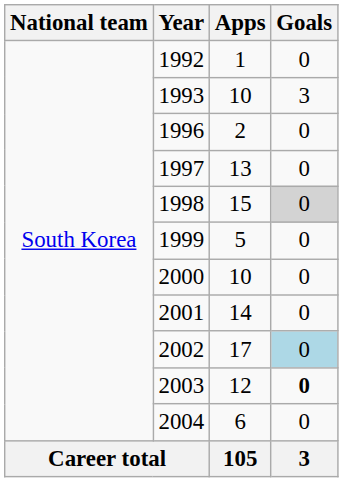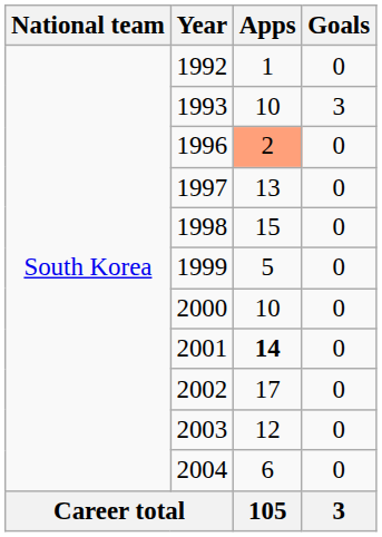1996 | Apps: no background -> lightsalmon background
1998 | Goals: lightgrey background -> no background
2001 | Apps: normal -> bold
2002 | Goals: lightblue background -> no background
2003 | Goals: bold -> normal
